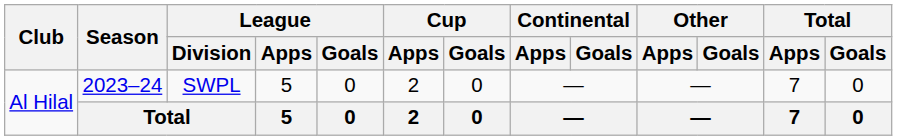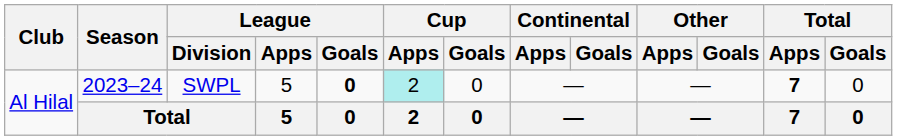Al Hilal / SWPL | League / Goals: normal -> bold
Al Hilal / SWPL | Cup / Apps: no background -> paleturquoise background
Al Hilal / SWPL | Total / Apps: normal -> bold
